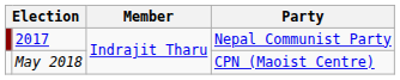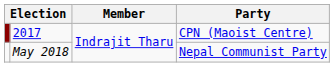2017 | Party: Nepal Communist Party -> CPN (Maoist Centre)
May 2018 | Party: CPN (Maoist Centre) -> Nepal Communist Party
